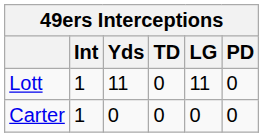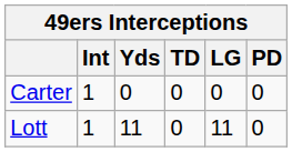rows swapped: Lott <-> Carter
